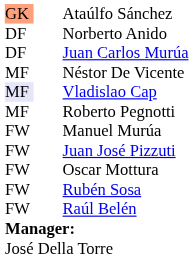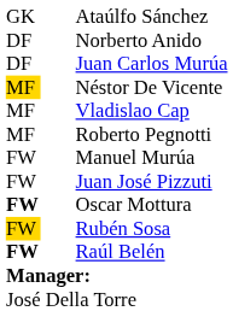Ataúlfo Sánchez | column 1: lightsalmon background -> no background
Néstor De Vicente | column 1: no background -> gold background
Vladislao Cap | column 1: lavender background -> no background
Oscar Mottura | column 1: normal -> bold
Rubén Sosa | column 1: no background -> gold background
Raúl Belén | column 1: normal -> bold
